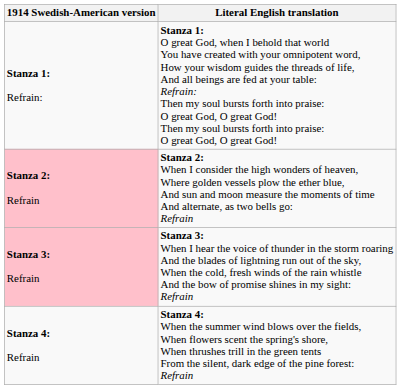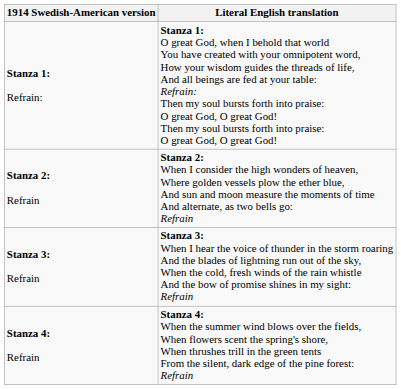Stanza 2: Refrain | 1914 Swedish-American version: pink background -> no background
Stanza 3: Refrain | 1914 Swedish-American version: pink background -> no background
